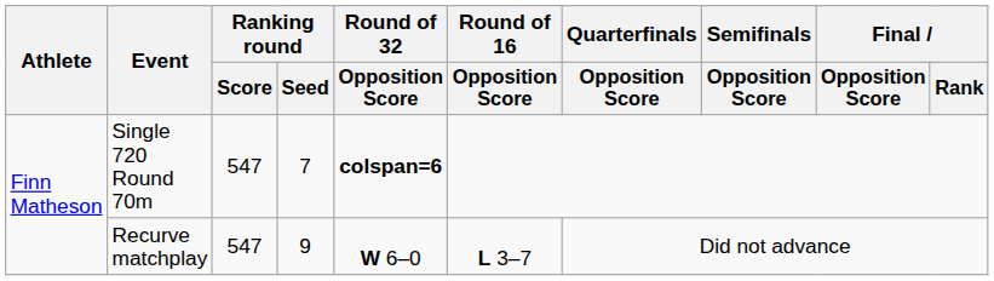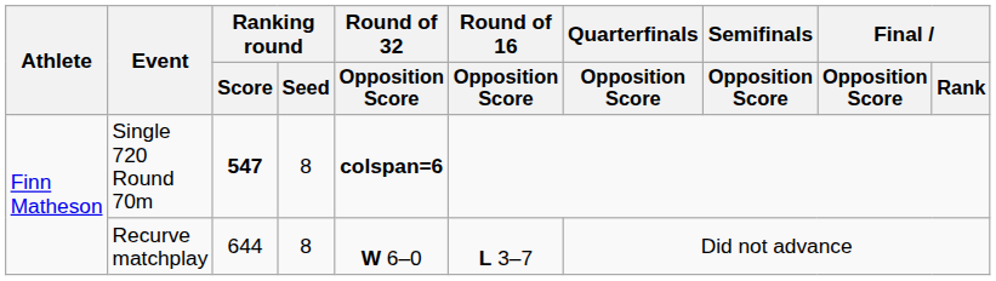Single 720 Round 70m | Ranking round / Score: normal -> bold
Single 720 Round 70m | Ranking round / Seed: 7 -> 8
Recurve matchplay | Ranking round / Score: 547 -> 644
Recurve matchplay | Ranking round / Seed: 9 -> 8
